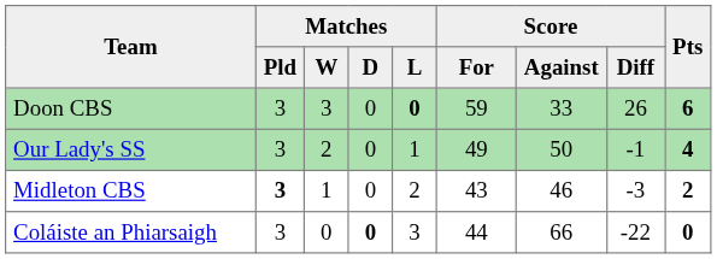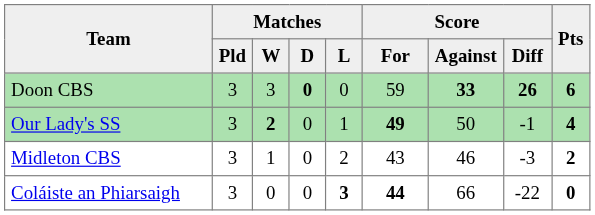Doon CBS | Matches / D: normal -> bold
Doon CBS | Matches / L: bold -> normal
Doon CBS | Score / Against: normal -> bold
Doon CBS | Score / Diff: normal -> bold
Our Lady's SS | Matches / W: normal -> bold
Our Lady's SS | Score / For: normal -> bold
Midleton CBS | Matches / Pld: bold -> normal
Coláiste an Phiarsaigh | Matches / D: bold -> normal
Coláiste an Phiarsaigh | Matches / L: normal -> bold
Coláiste an Phiarsaigh | Score / For: normal -> bold
